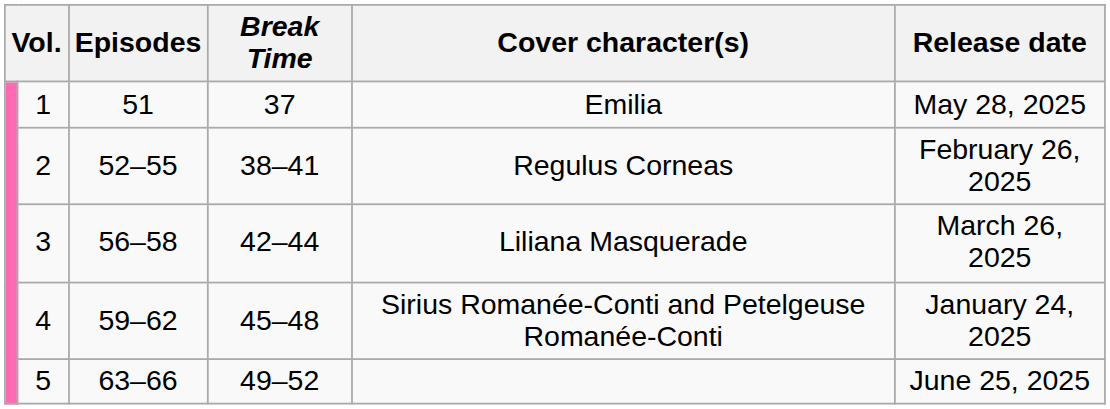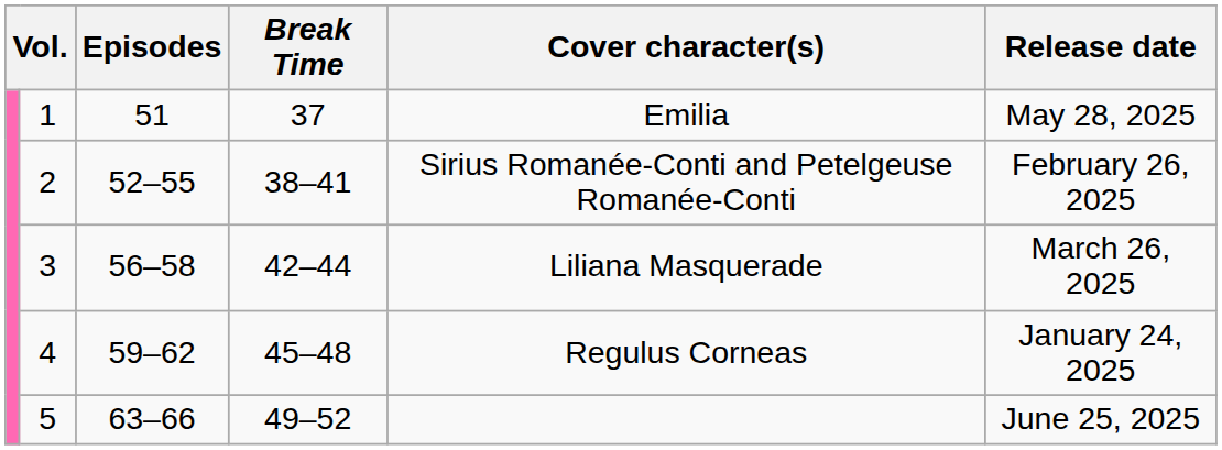2 | Cover character(s): Regulus Corneas -> Sirius Romanée-Conti and Petelgeuse Romanée-Conti
4 | Cover character(s): Sirius Romanée-Conti and Petelgeuse Romanée-Conti -> Regulus Corneas
